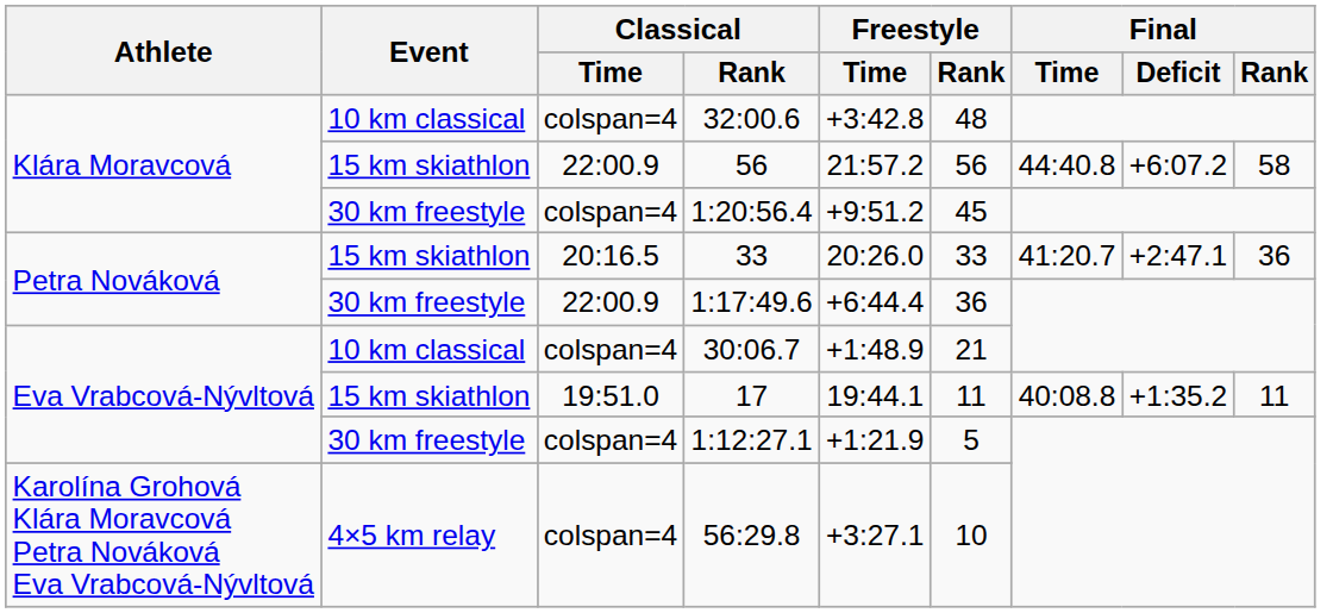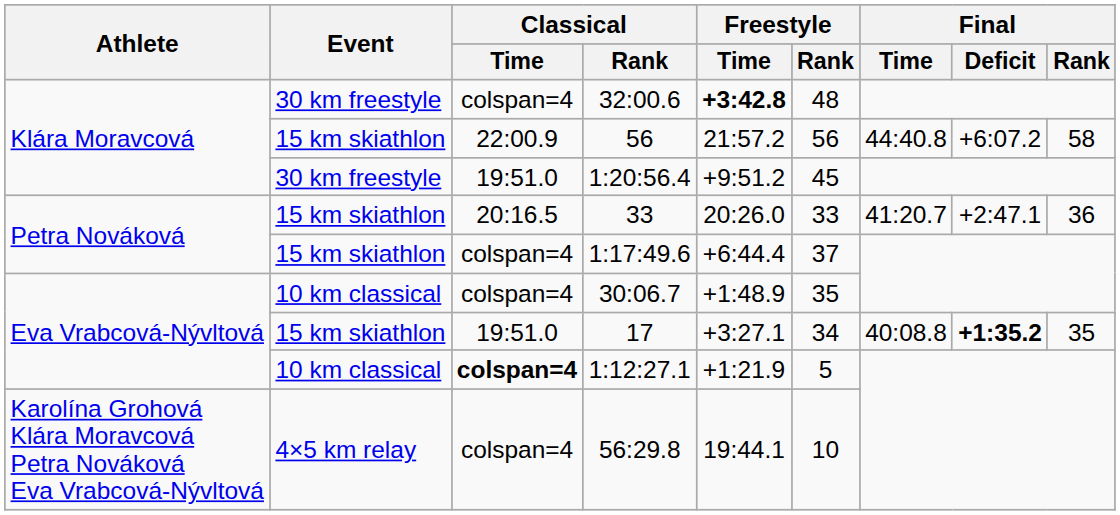32:00.6 | Event: 10 km classical -> 30 km freestyle
32:00.6 | Freestyle / Time: normal -> bold
1:20:56.4 | Classical / Time: colspan=4 -> 19:51.0
1:17:49.6 | Event: 30 km freestyle -> 15 km skiathlon
1:17:49.6 | Classical / Time: 22:00.9 -> colspan=4
1:17:49.6 | Freestyle / Rank: 36 -> 37
30:06.7 | Freestyle / Rank: 21 -> 35
17 | Freestyle / Time: 19:44.1 -> +3:27.1
17 | Freestyle / Rank: 11 -> 34
17 | Final / Deficit: normal -> bold
17 | Final / Rank: 11 -> 35
1:12:27.1 | Event: 30 km freestyle -> 10 km classical
1:12:27.1 | Classical / Time: normal -> bold
56:29.8 | Freestyle / Time: +3:27.1 -> 19:44.1
